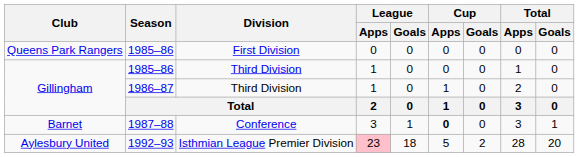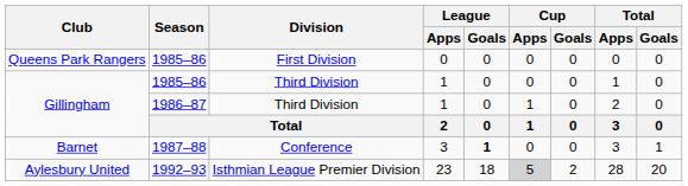Barnet | League / Goals: normal -> bold
Barnet | Cup / Apps: bold -> normal
Aylesbury United | League / Apps: pink background -> no background
Aylesbury United | Cup / Apps: no background -> lightgrey background
